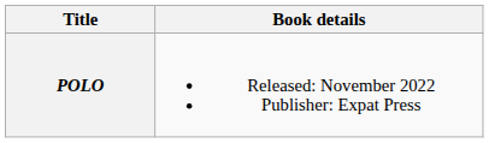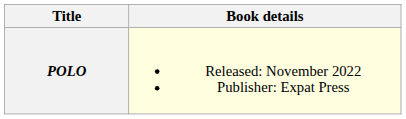POLO | Book details: no background -> lightyellow background
